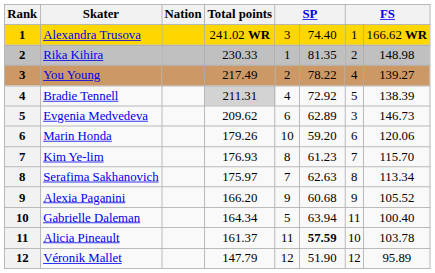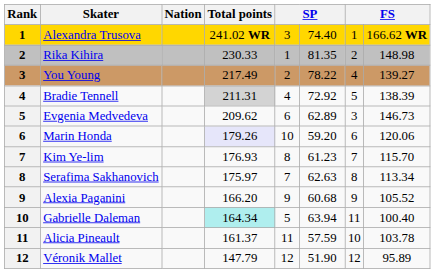Marin Honda | Total points: no background -> lavender background
Gabrielle Daleman | Total points: no background -> paleturquoise background
Alicia Pineault | column 6: bold -> normal
